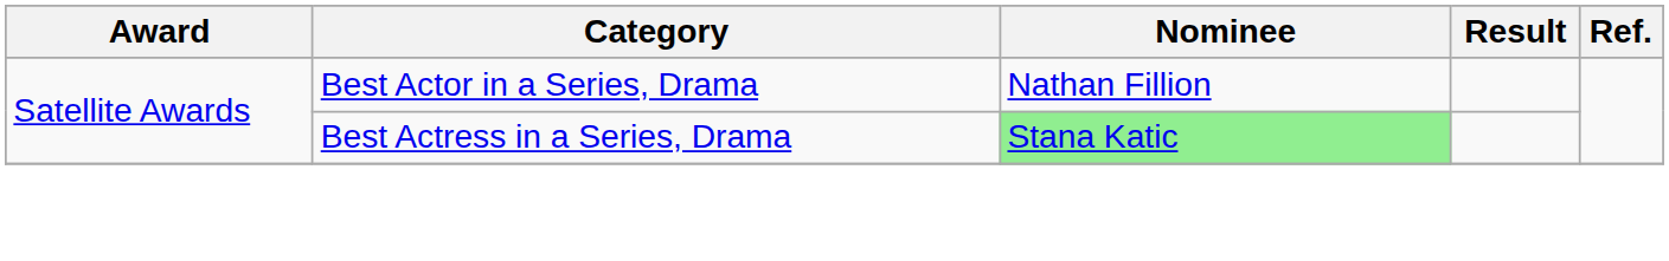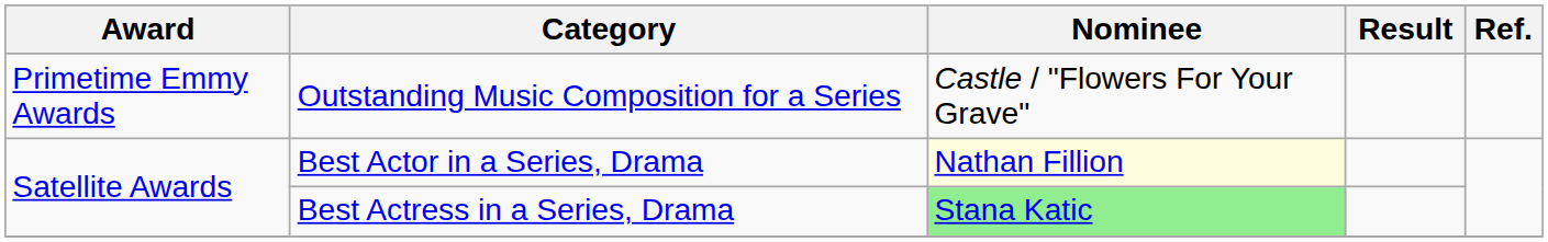+ row: Primetime Emmy Awards | Outstanding Music Composition for a Series | Castle / "Flowers For Your Grave"
Best Actor in a Series, Drama | Nominee: no background -> lightyellow background
